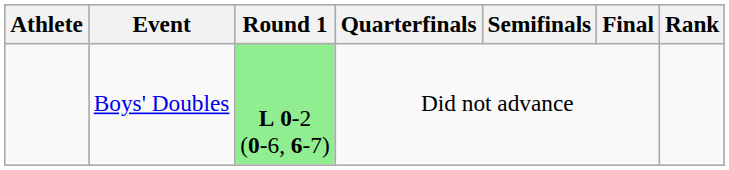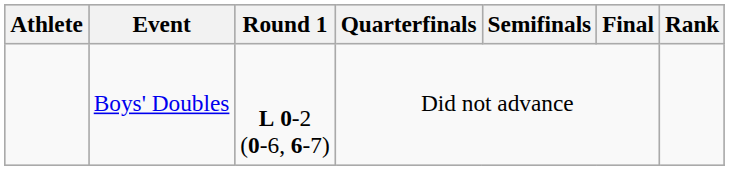Boys' Doubles | Round 1: lightgreen background -> no background
